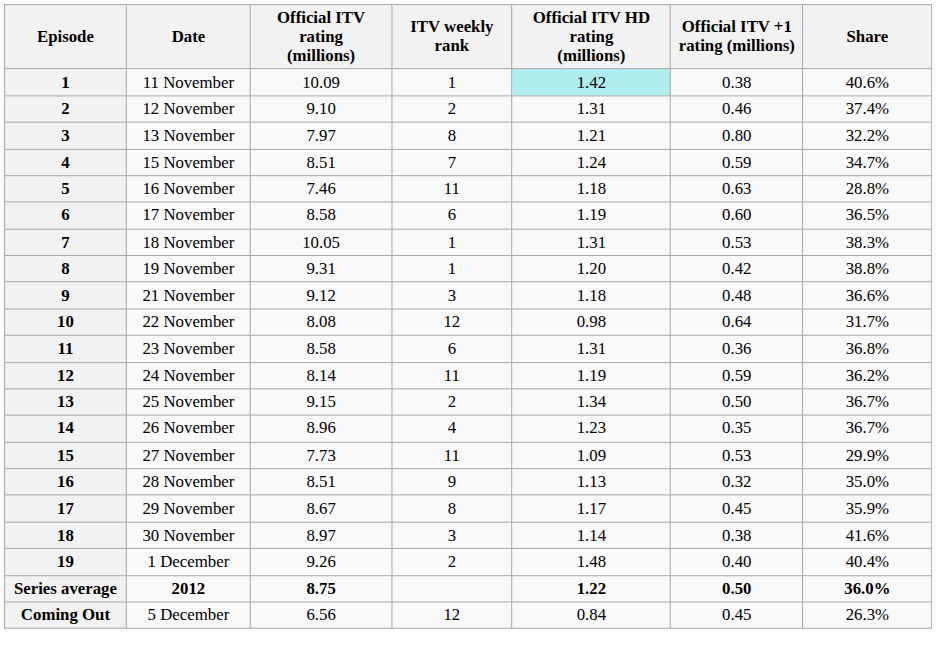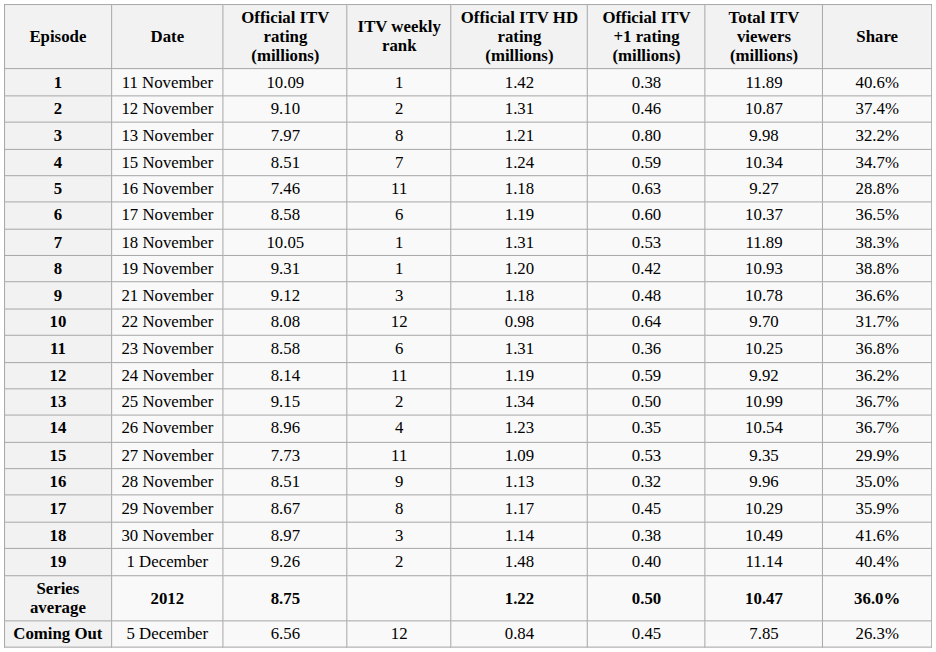+ column: Total ITV viewers (millions) | 11.89 | 10.87 | 9.98 | 10.34 | 9.27 | 10.37 | 11.89 | 10.93 | 10.78 | 9.70 | 10.25 | 9.92 | 10.99 | 10.54 | 9.35 | 9.96 | 10.29 | 10.49 | 11.14 | 10.47 | 7.85
11 November | Official ITV HD rating (millions): paleturquoise background -> no background
